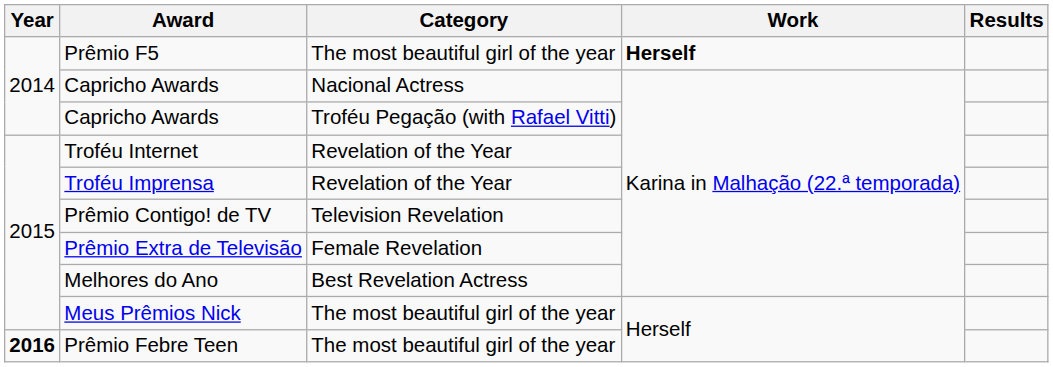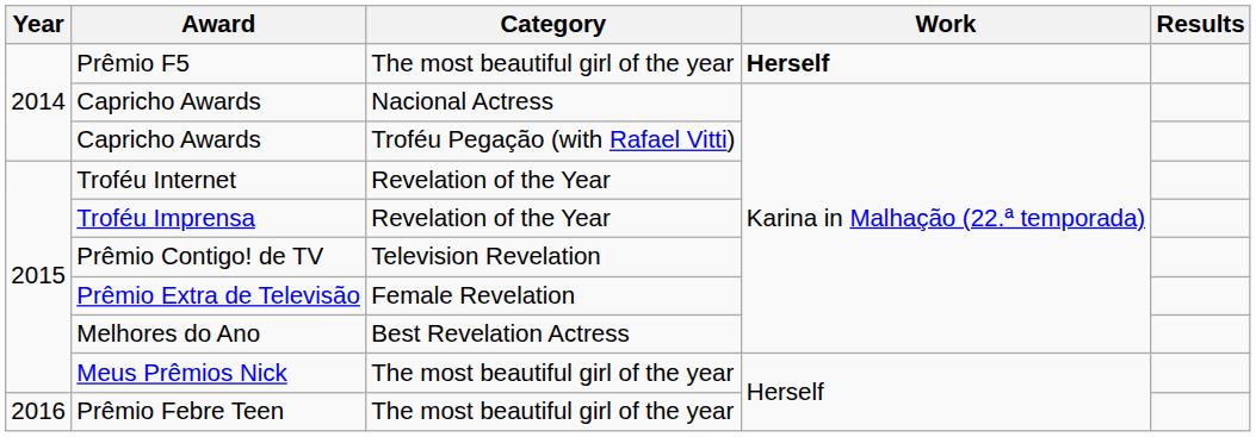Prêmio Febre Teen | Year: bold -> normal
